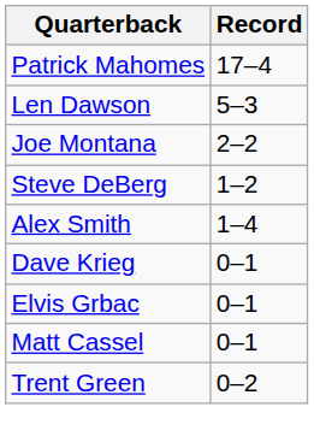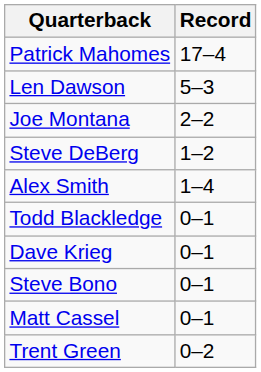+ row: Todd Blackledge | 0–1
+ row: Steve Bono | 0–1
- row: Elvis Grbac | 0–1
